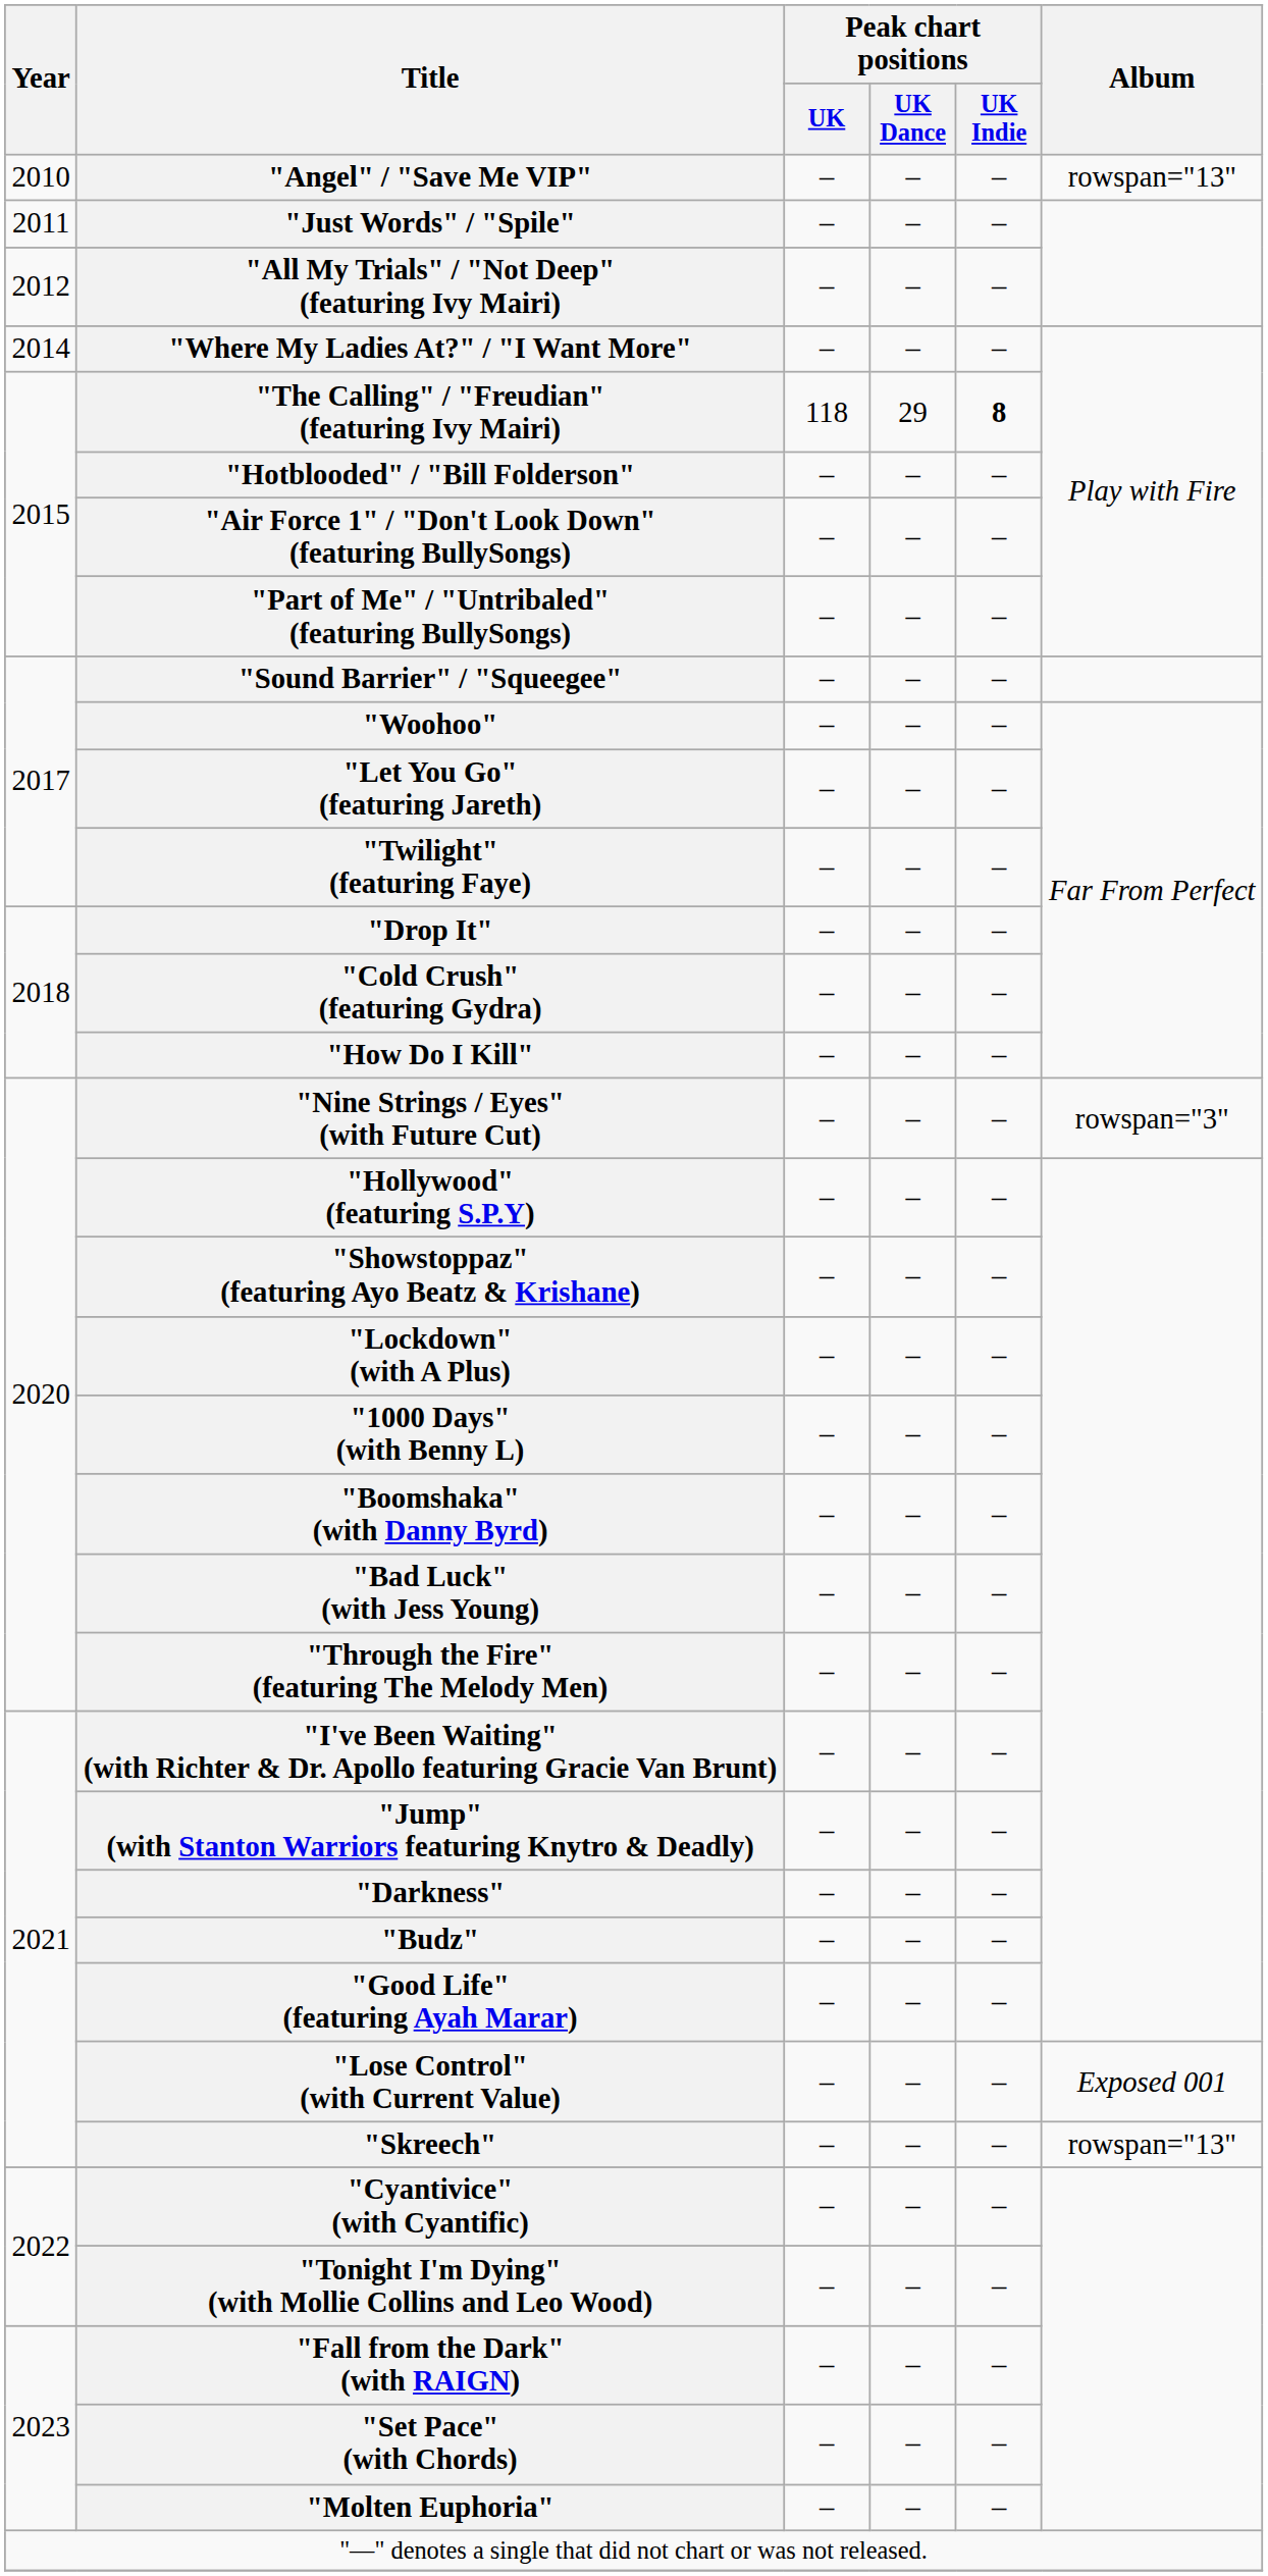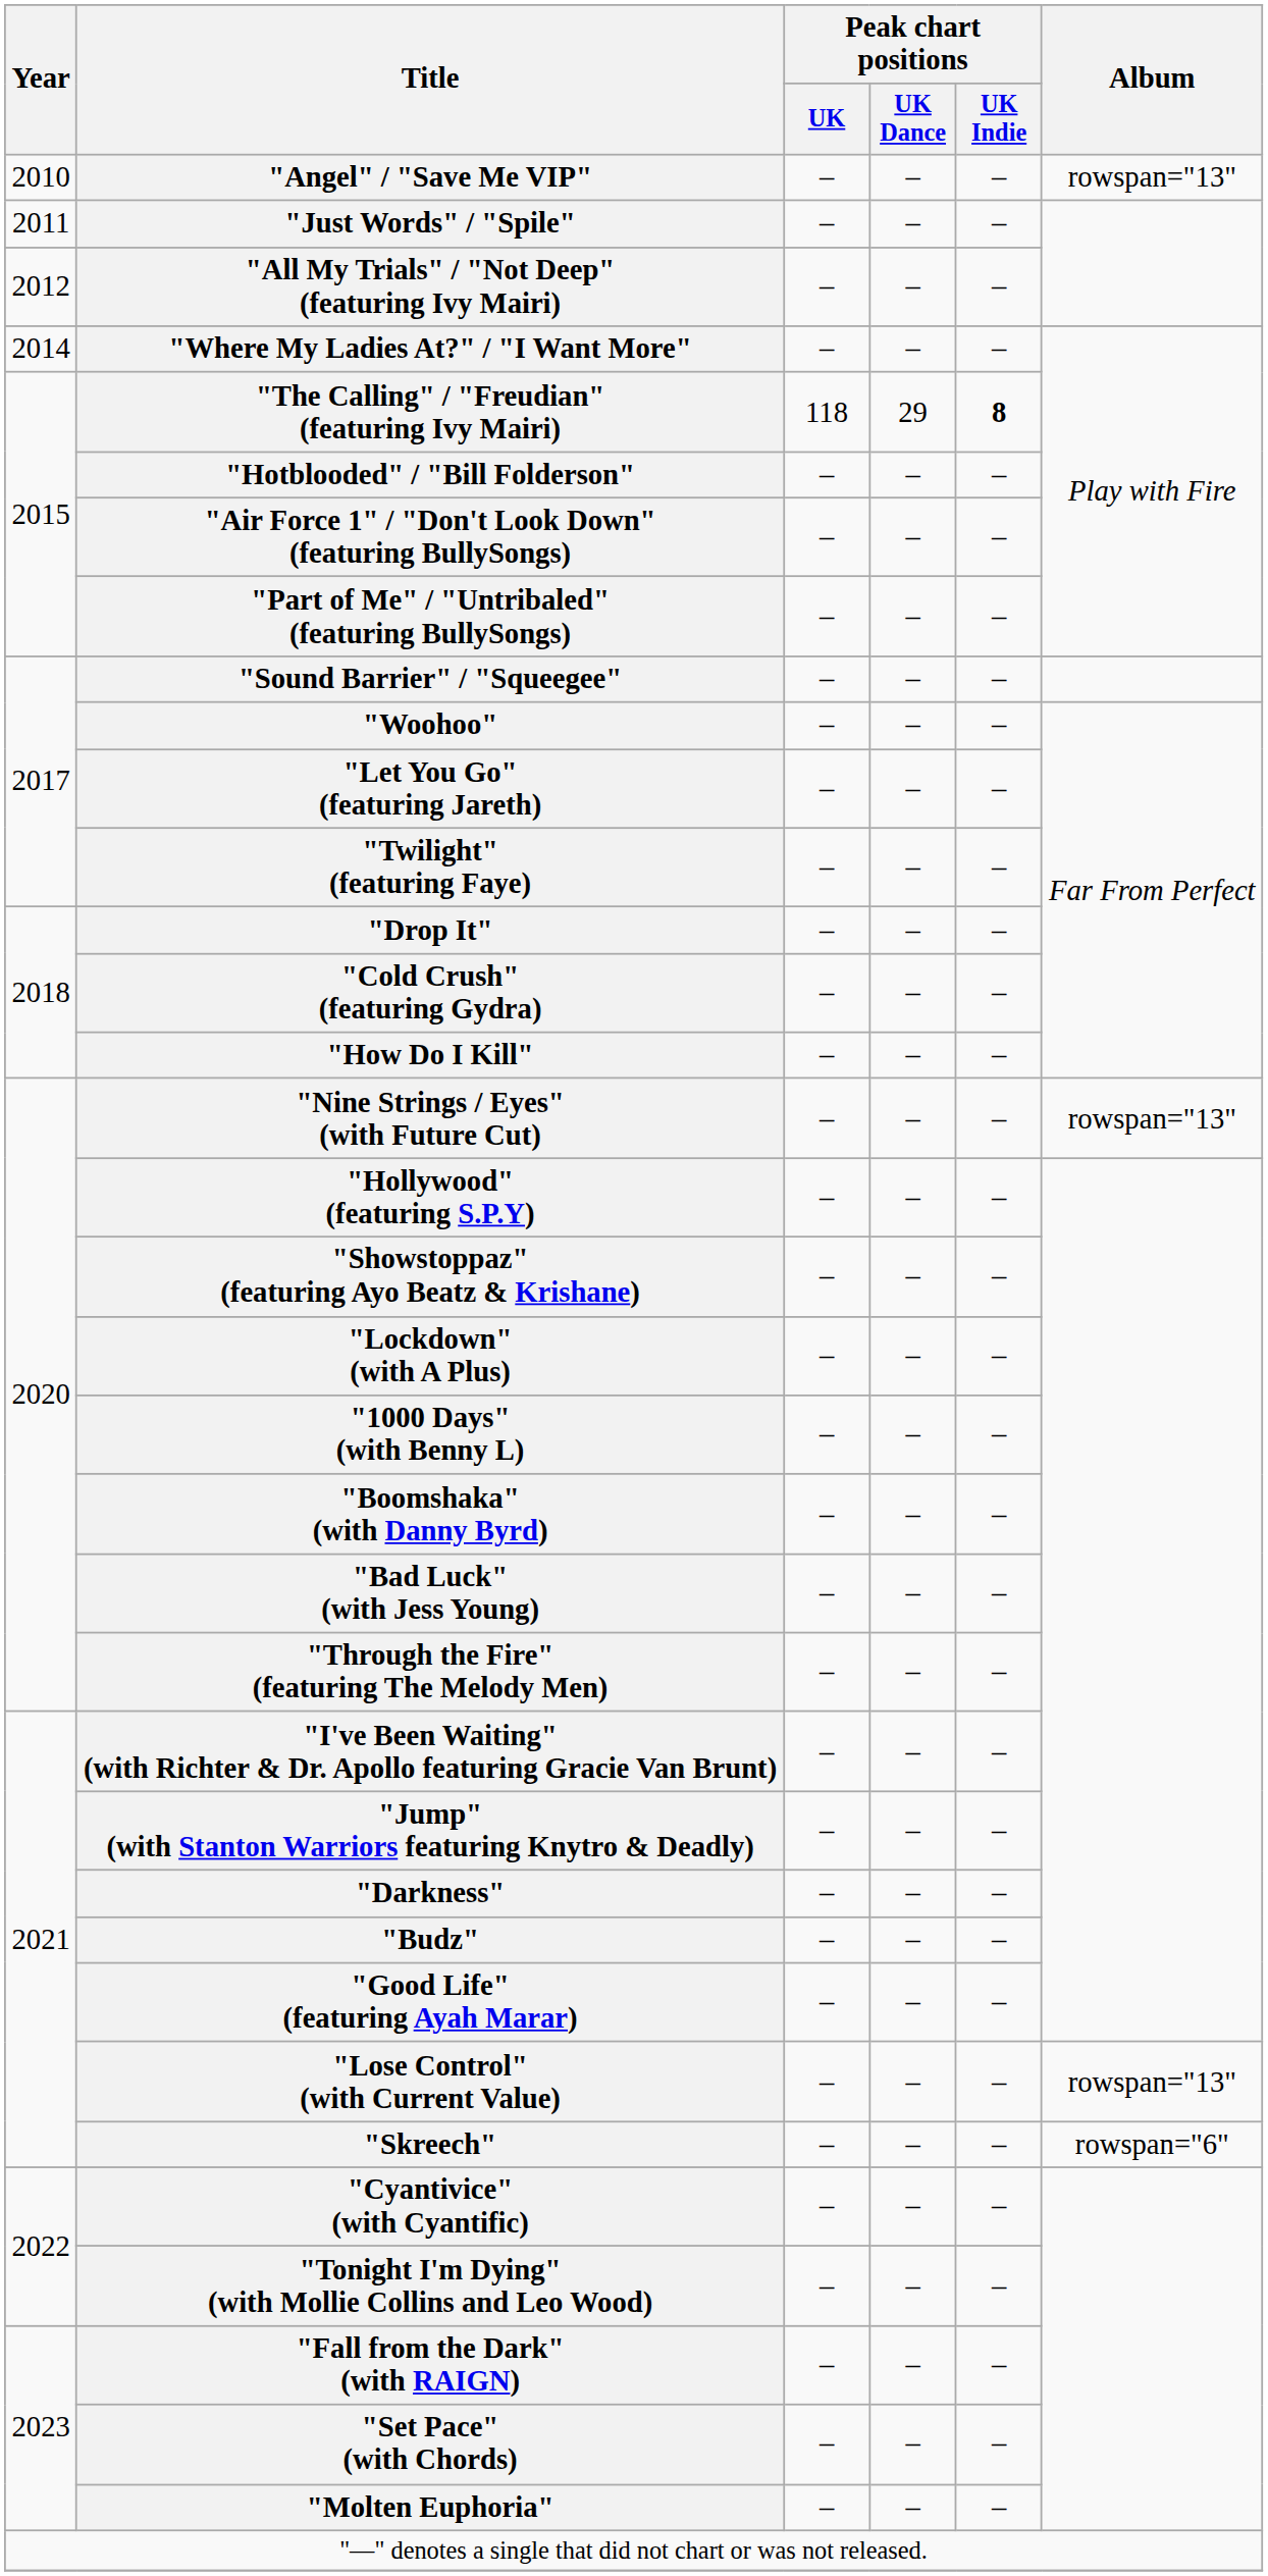"Nine Strings / Eyes" (with Future Cut) | Album: rowspan="3" -> rowspan="13"
"Lose Control" (with Current Value) | Album: Exposed 001 -> rowspan="13"
"Skreech" | Album: rowspan="13" -> rowspan="6"
